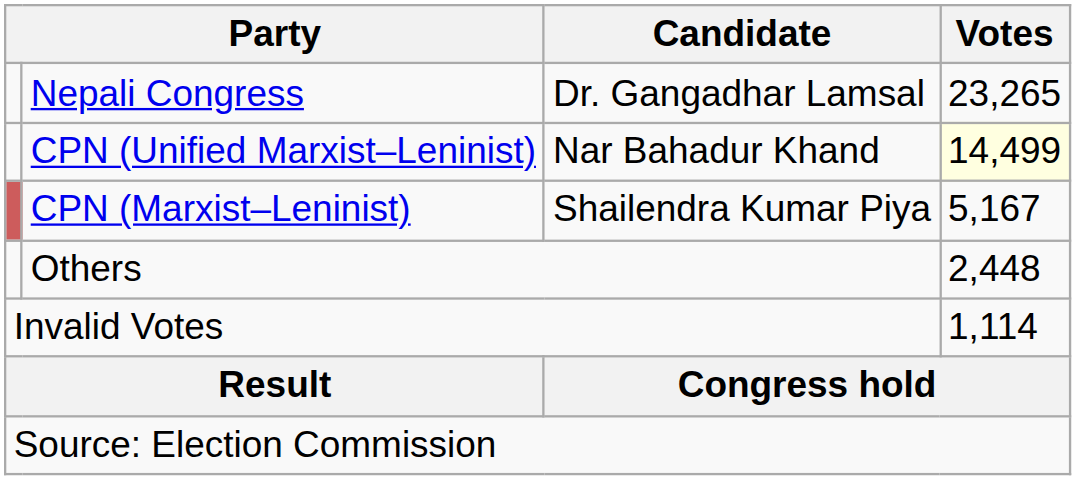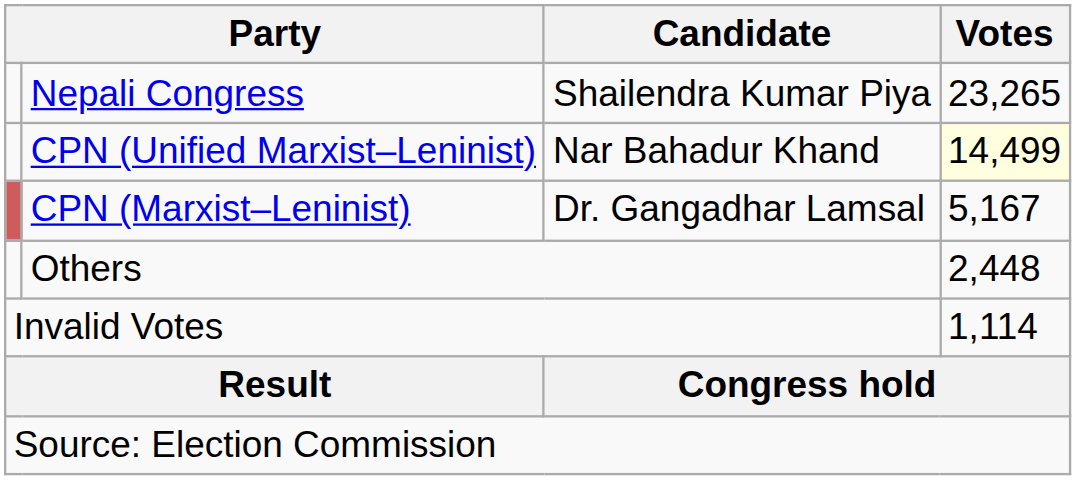Nepali Congress | Candidate: Dr. Gangadhar Lamsal -> Shailendra Kumar Piya
CPN (Marxist–Leninist) | Candidate: Shailendra Kumar Piya -> Dr. Gangadhar Lamsal
